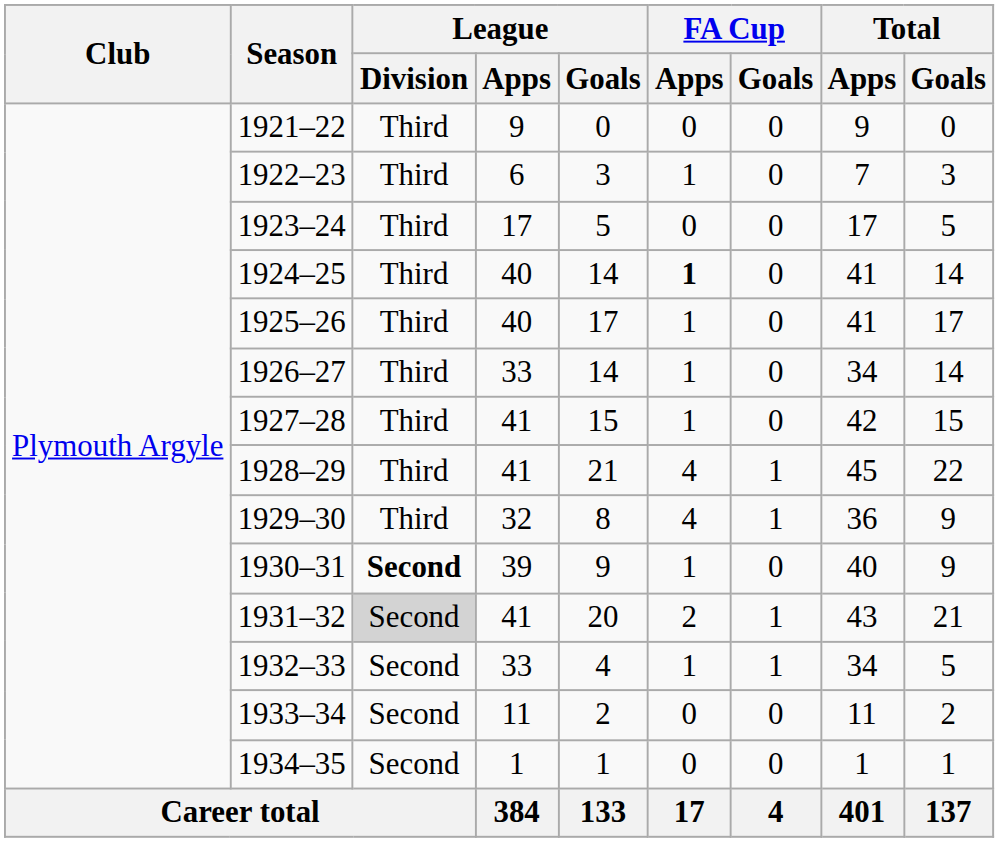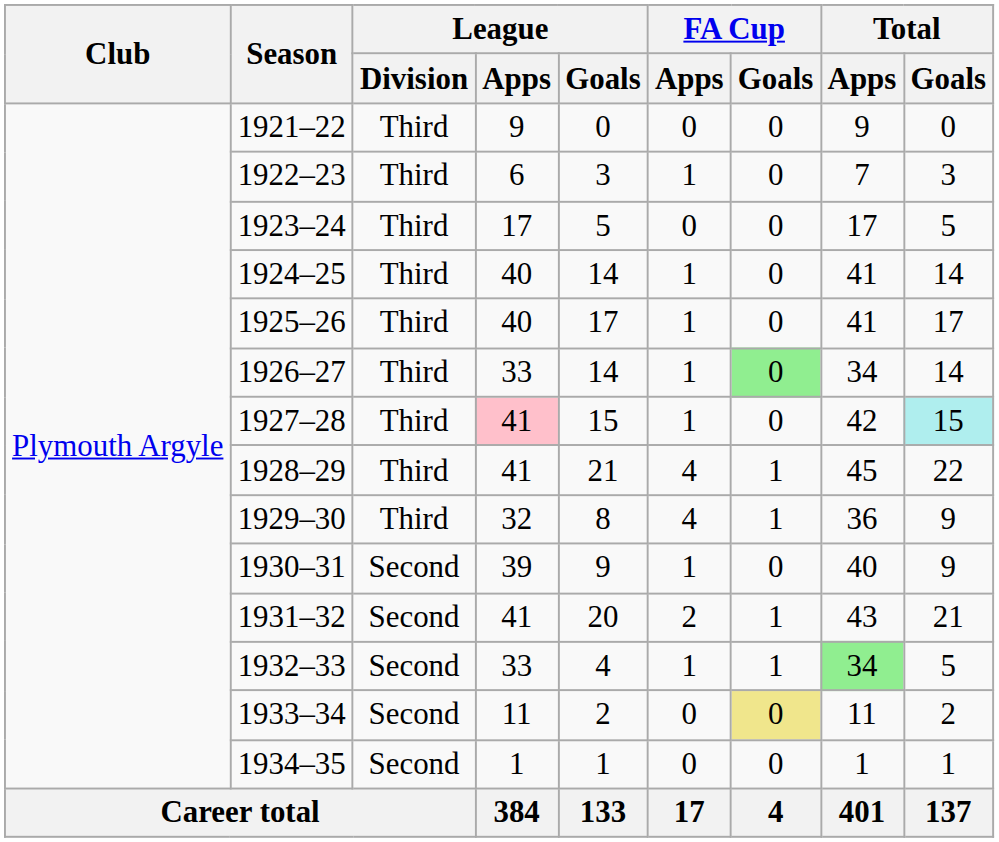1924–25 | FA Cup / Apps: bold -> normal
1926–27 | FA Cup / Goals: no background -> lightgreen background
1927–28 | League / Apps: no background -> pink background
1927–28 | Total / Goals: no background -> paleturquoise background
1930–31 | League / Division: bold -> normal
1931–32 | League / Division: lightgrey background -> no background
1932–33 | Total / Apps: no background -> lightgreen background
1933–34 | FA Cup / Goals: no background -> khaki background
